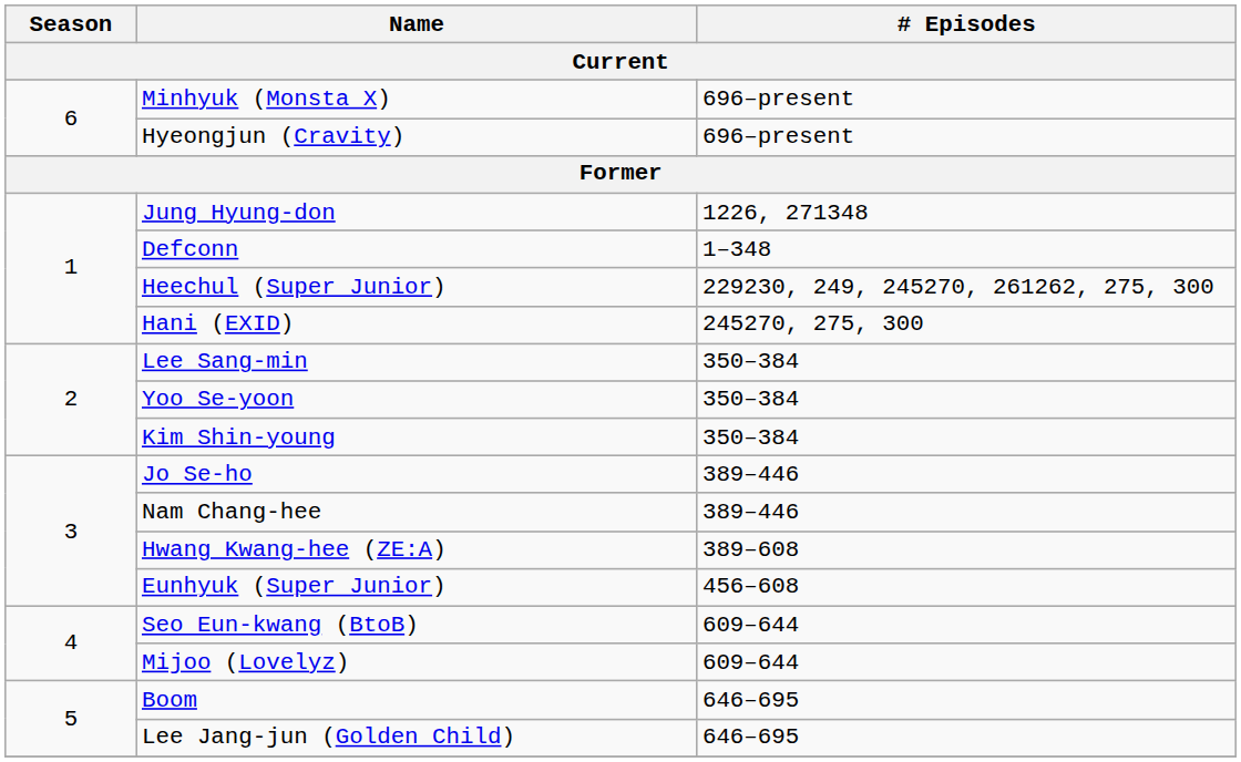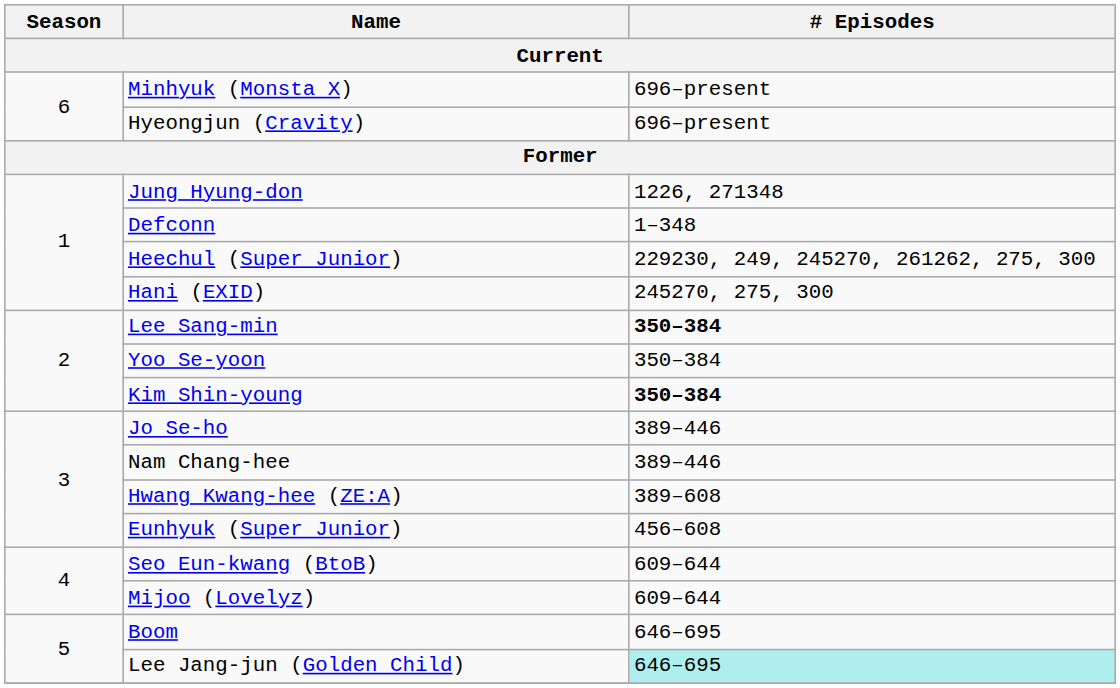Lee Sang-min | # Episodes: normal -> bold
Kim Shin-young | # Episodes: normal -> bold
Lee Jang-jun (Golden Child) | # Episodes: no background -> paleturquoise background
